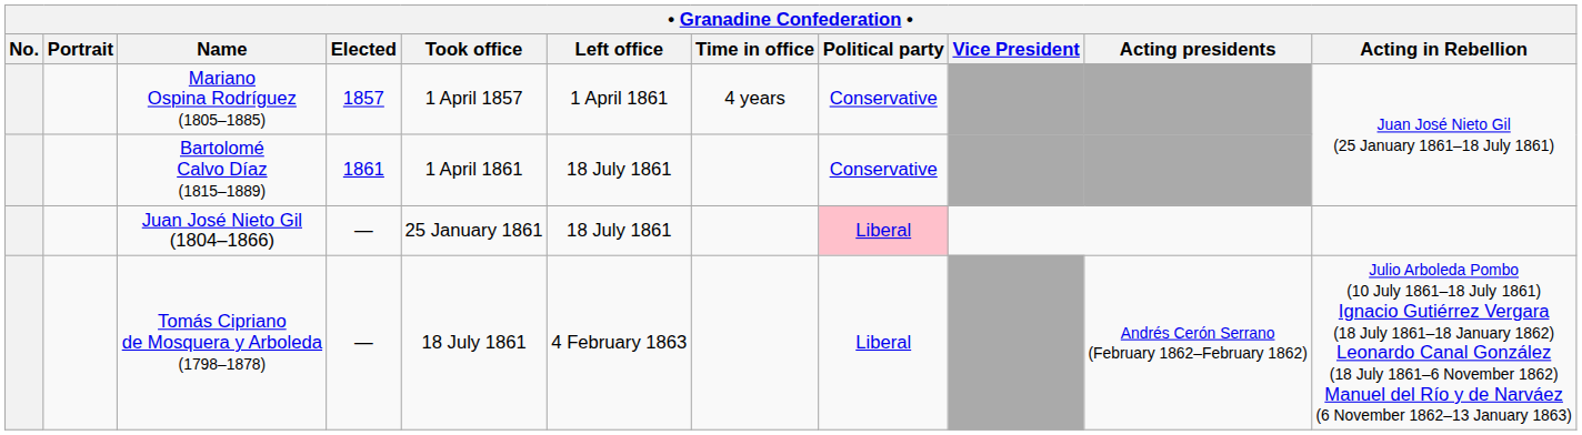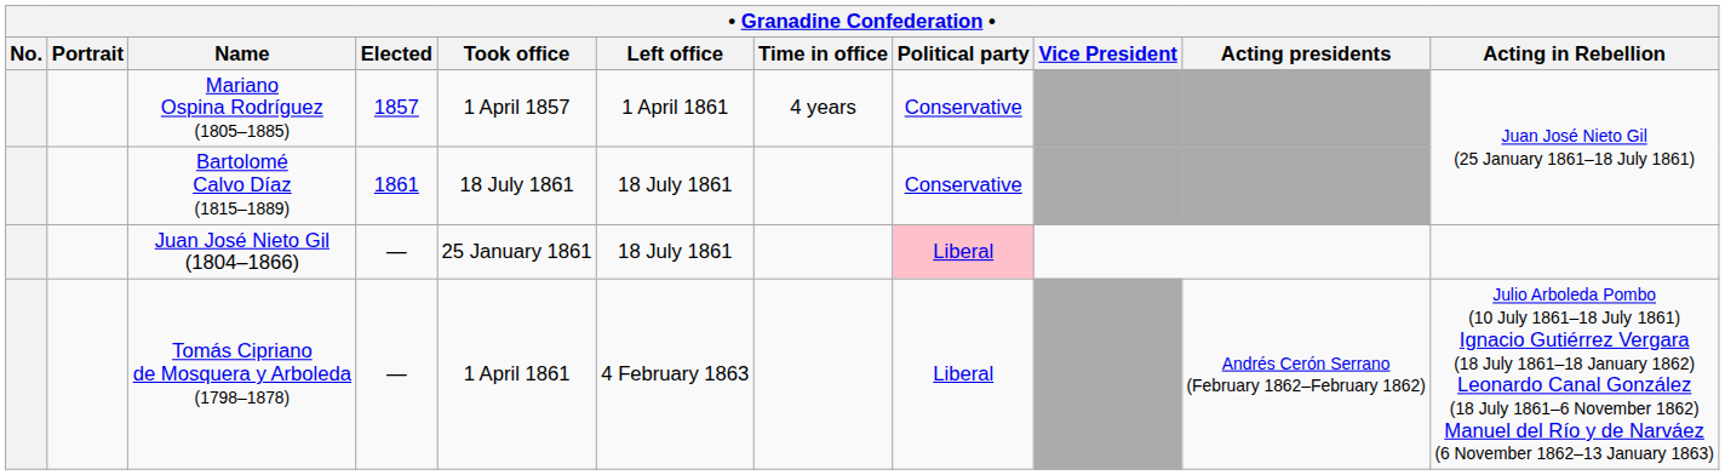Bartolomé Calvo Díaz (1815–1889) | Took office: 1 April 1861 -> 18 July 1861
Tomás Cipriano de Mosquera y Arboleda (1798–1878) | Took office: 18 July 1861 -> 1 April 1861
